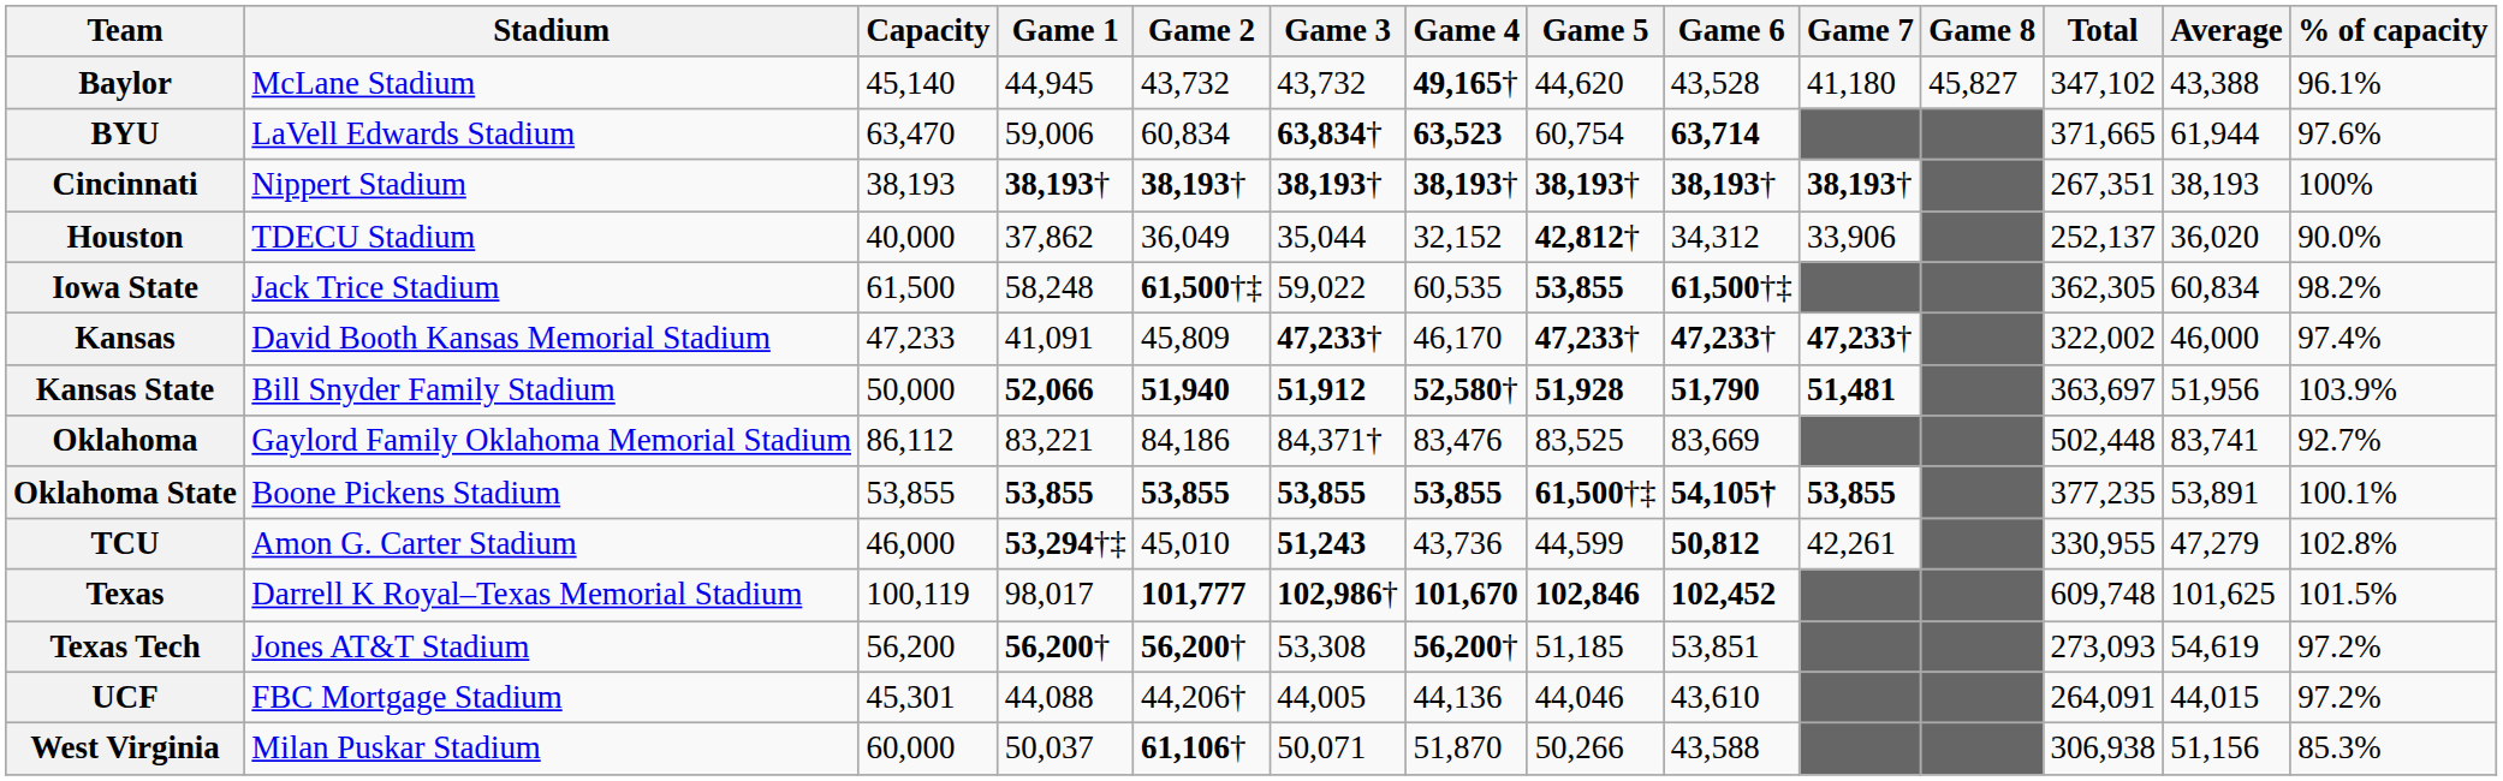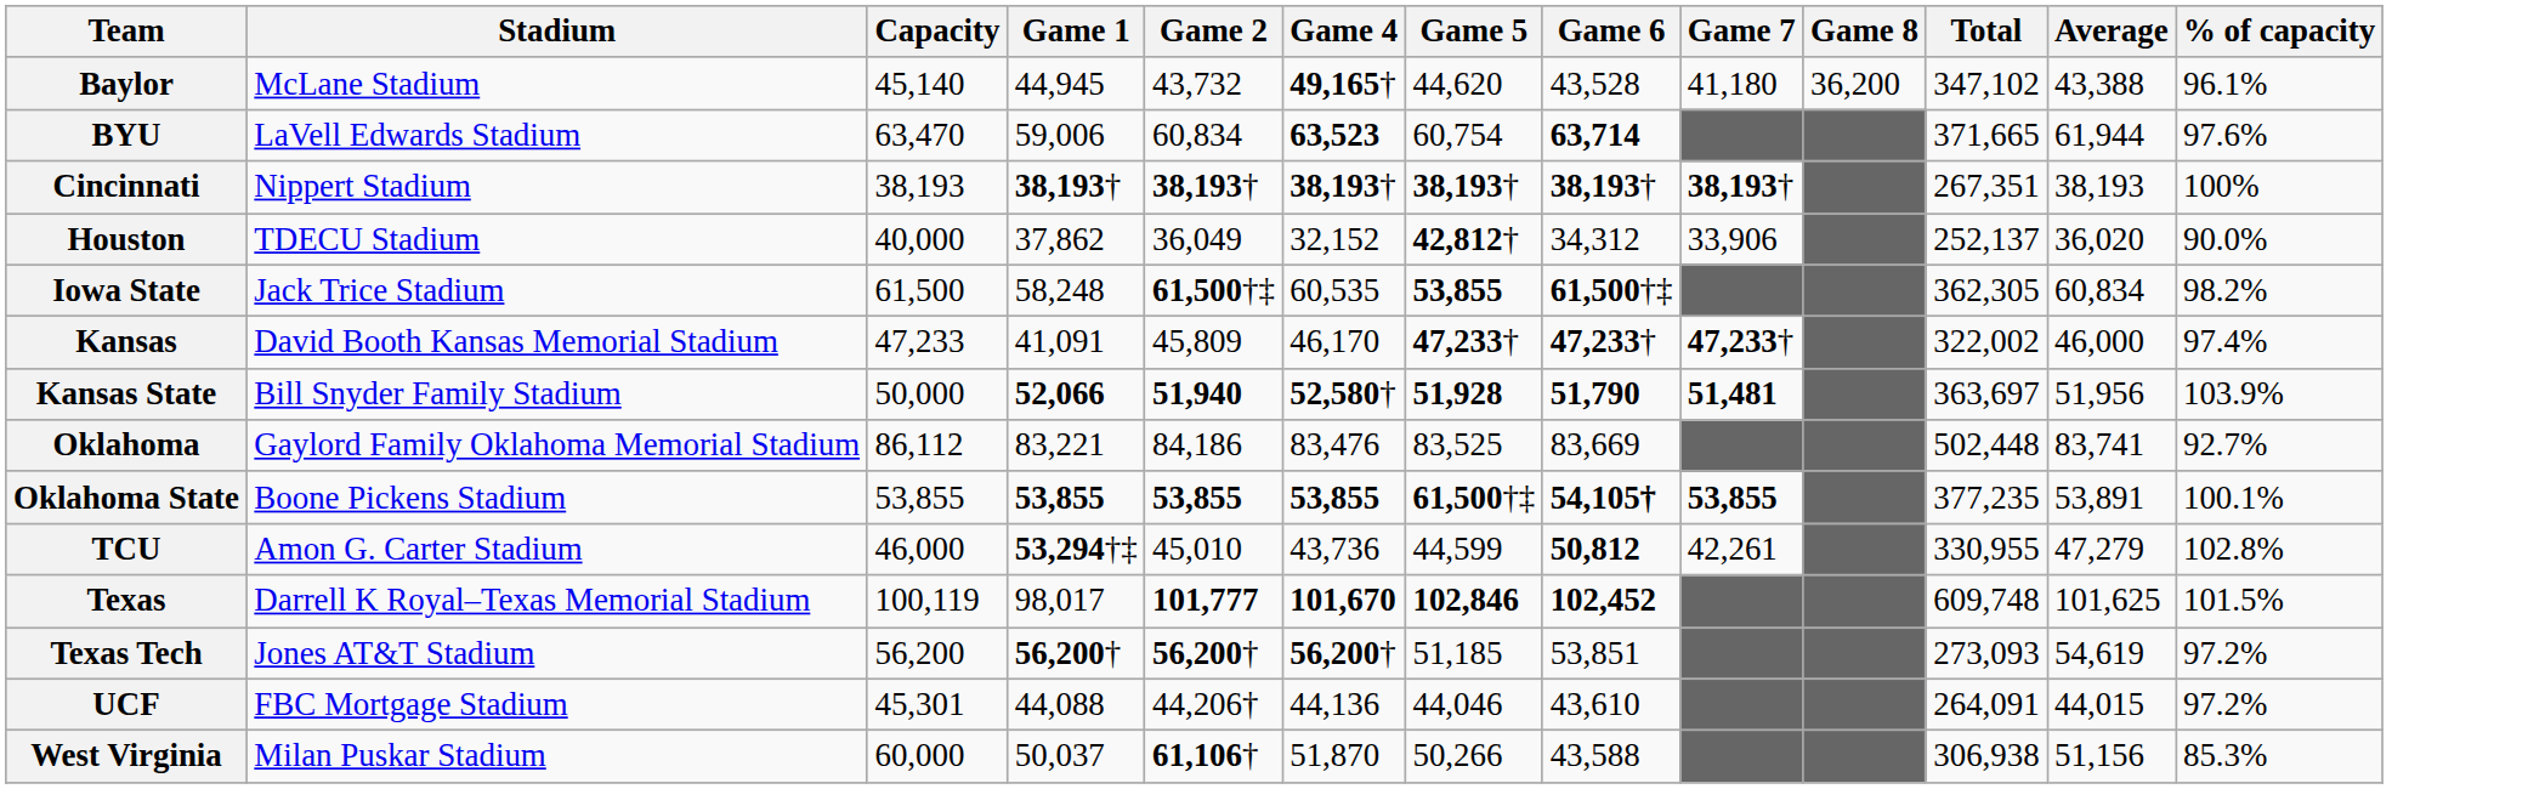- column: Game 3 | 43,732 | 63,834† | 38,193† | 35,044 | 59,022 | 47,233† | 51,912 | 84,371† | 53,855 | 51,243 | 102,986† | 53,308 | 44,005 | 50,071
Baylor | Game 8: 45,827 -> 36,200
